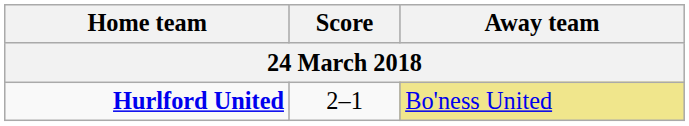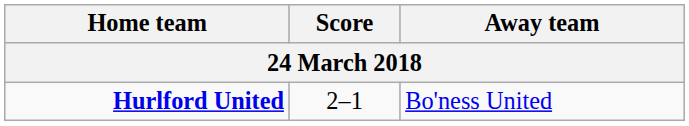Hurlford United | Away team: khaki background -> no background
